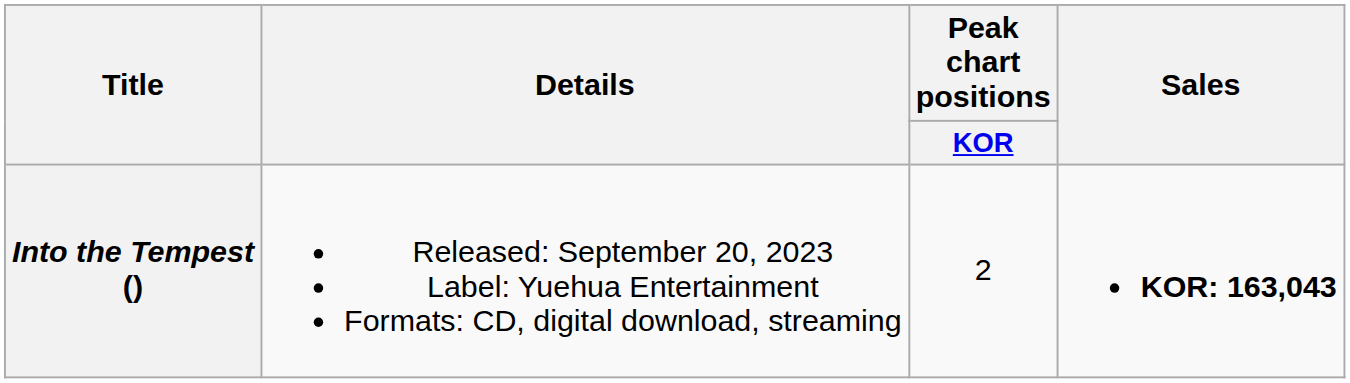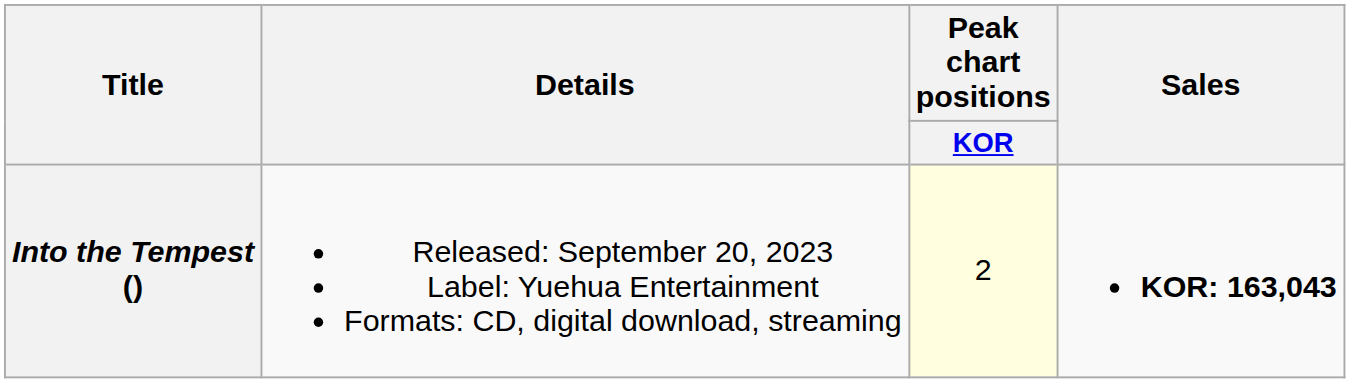Into the Tempest () | Peak chart positions / KOR: no background -> lightyellow background
